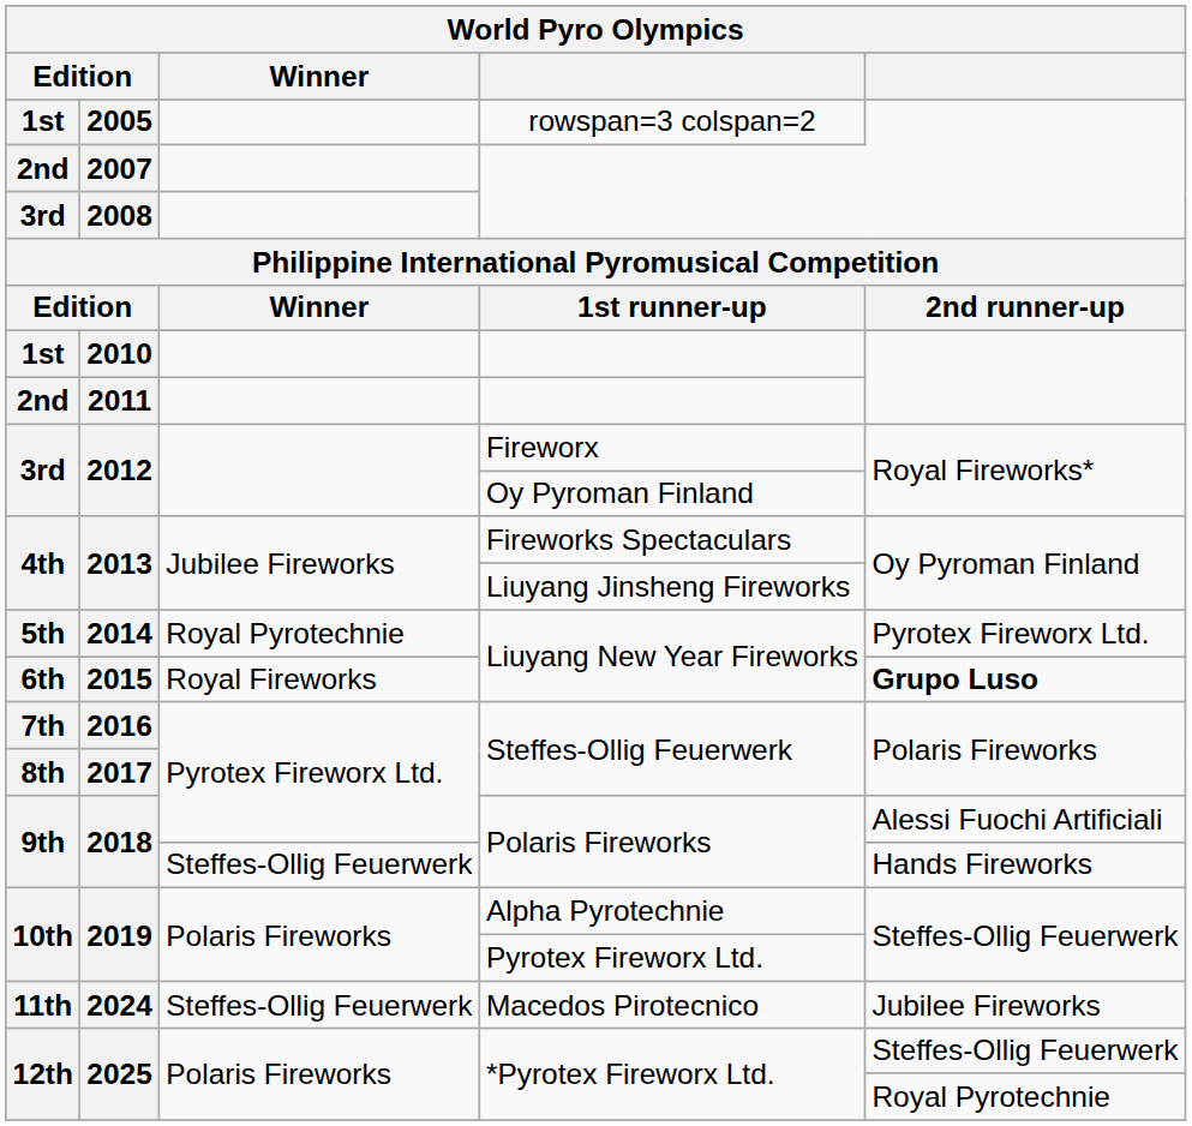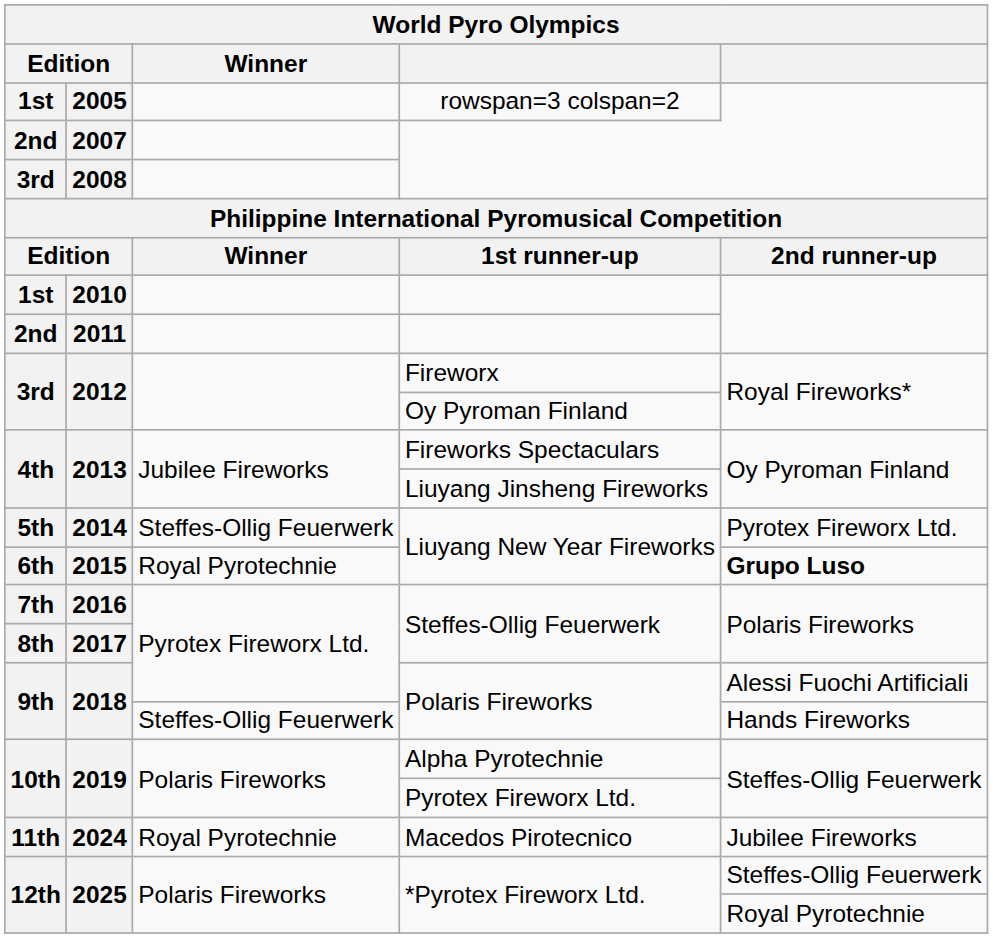2014 | Winner: Royal Pyrotechnie -> Steffes-Ollig Feuerwerk
2015 | Winner: Royal Fireworks -> Royal Pyrotechnie
2024 | Winner: Steffes-Ollig Feuerwerk -> Royal Pyrotechnie
